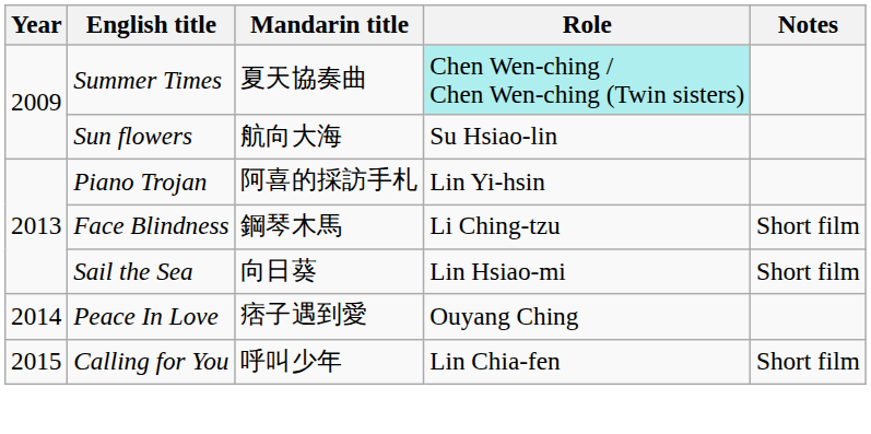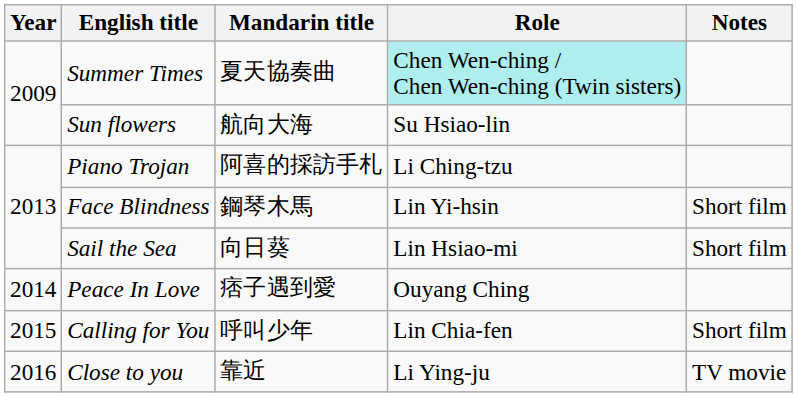Piano Trojan | Role: Lin Yi-hsin -> Li Ching-tzu
Face Blindness | Role: Li Ching-tzu -> Lin Yi-hsin
+ row: 2016 | Close to you | 靠近 | Li Ying-ju | TV movie
